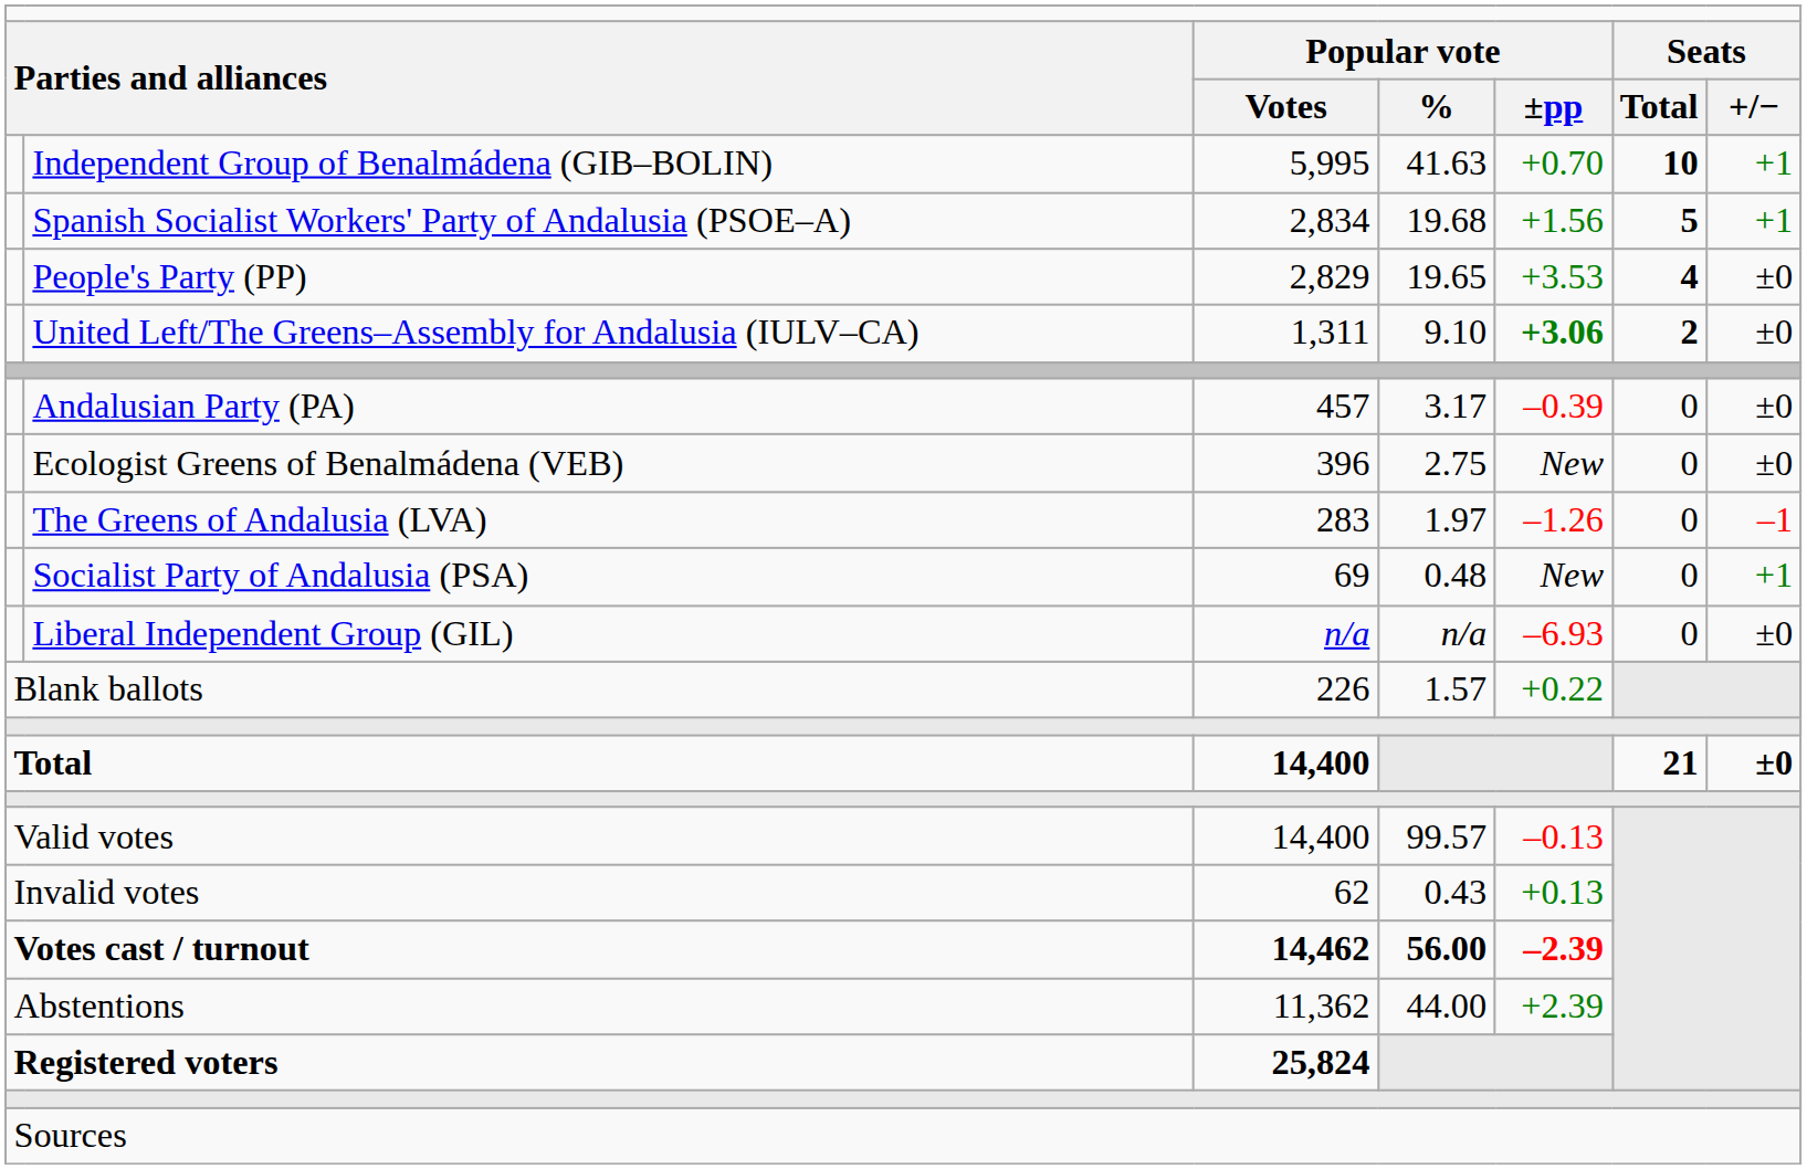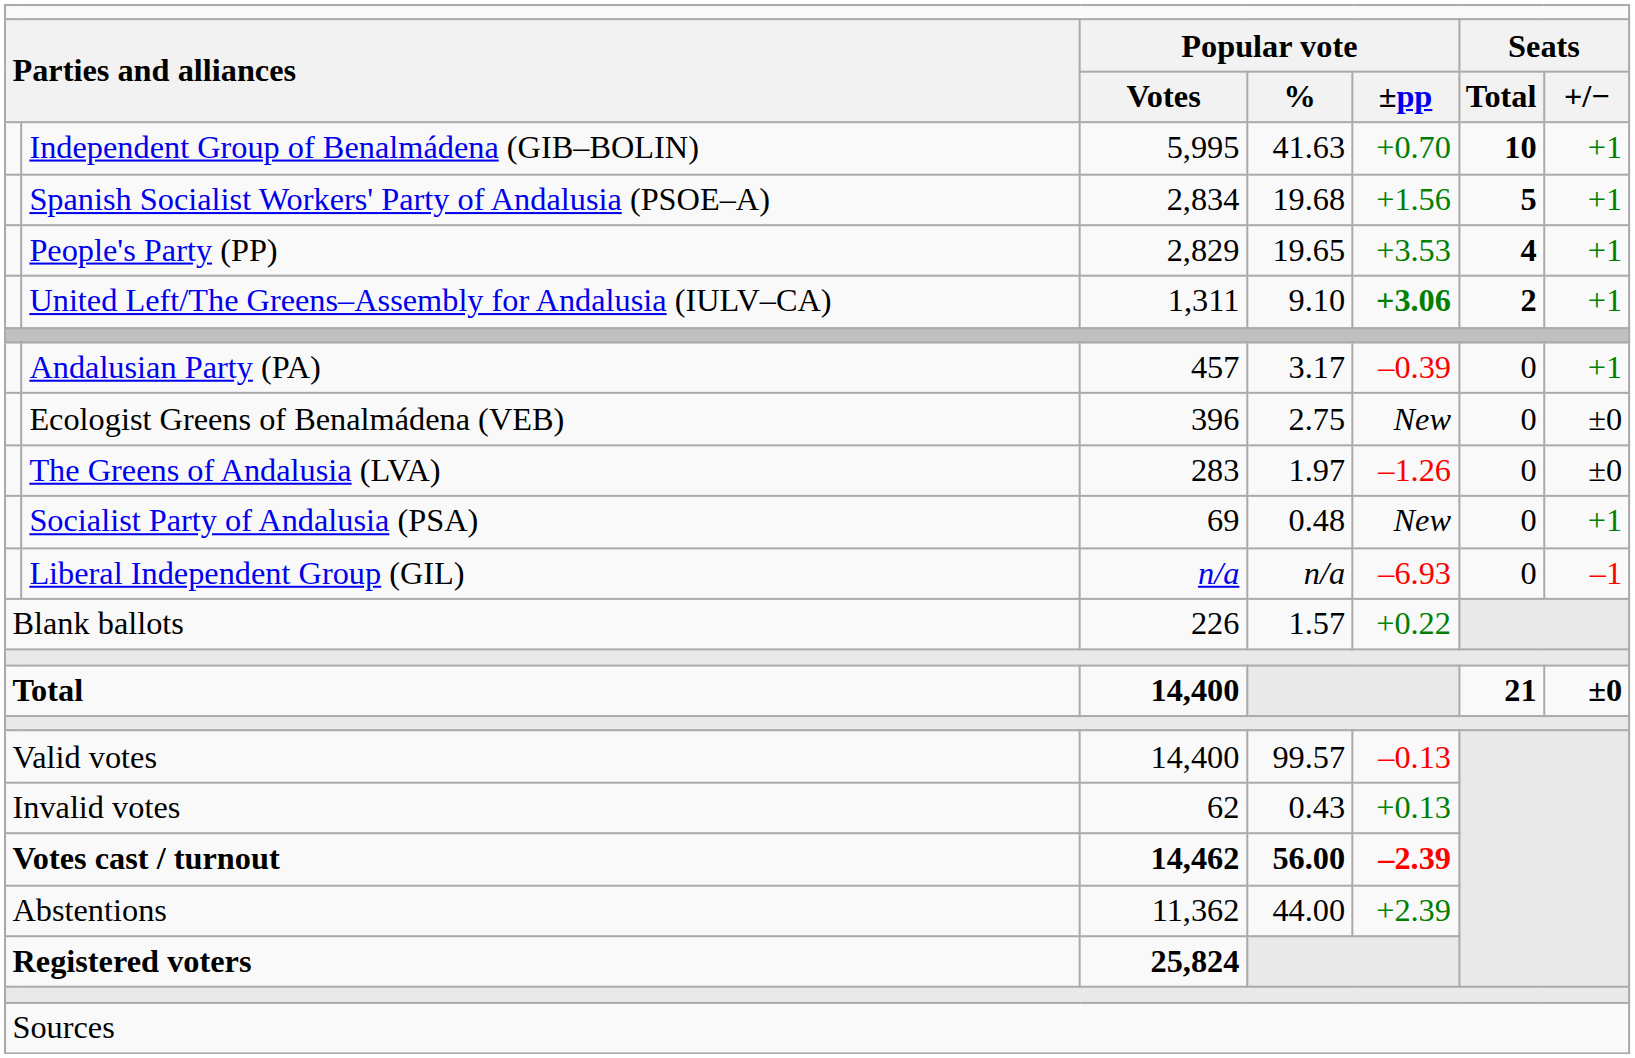People's Party (PP) | column 7: ±0 -> +1
United Left/The Greens–Assembly for Andalusia (IULV–CA) | column 7: ±0 -> +1
Andalusian Party (PA) | column 7: ±0 -> +1
The Greens of Andalusia (LVA) | column 7: –1 -> ±0
Liberal Independent Group (GIL) | column 7: ±0 -> –1
